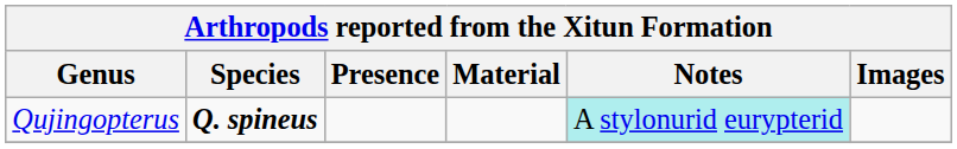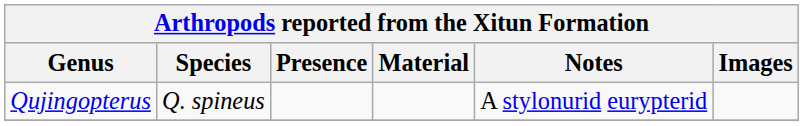Qujingopterus | Species: bold -> normal
Qujingopterus | Notes: paleturquoise background -> no background
